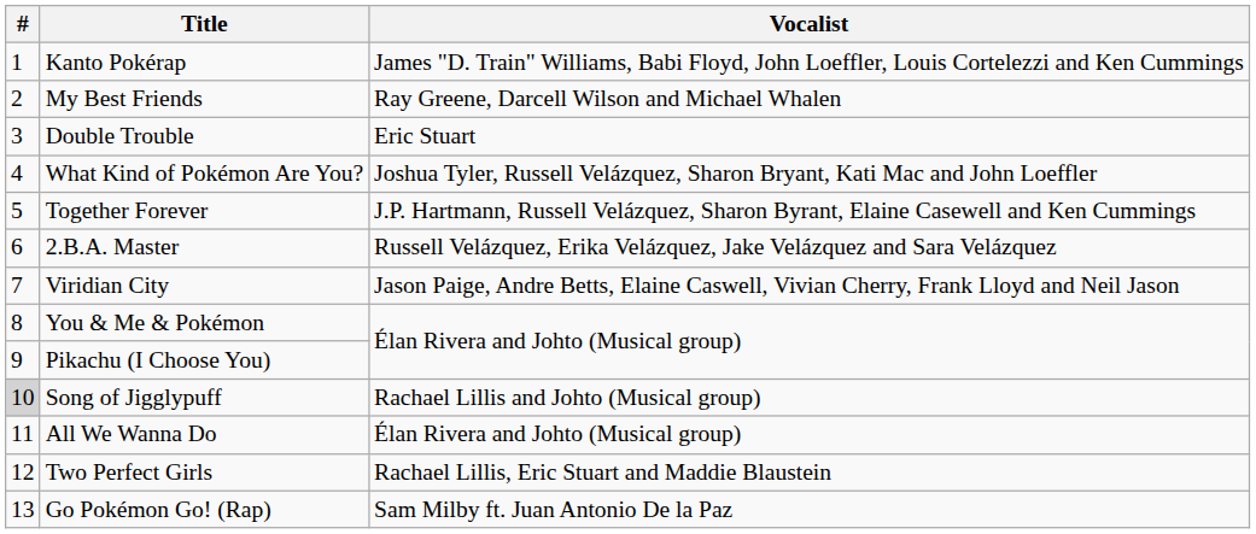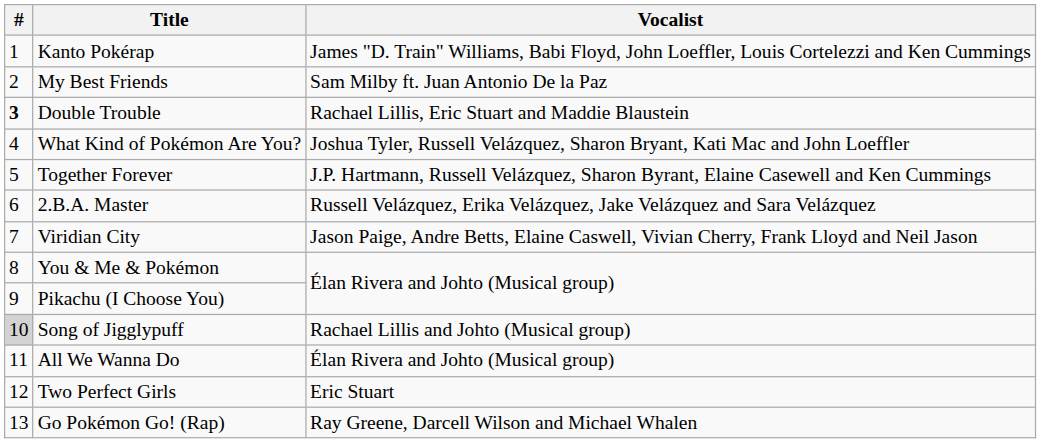My Best Friends | Vocalist: Ray Greene, Darcell Wilson and Michael Whalen -> Sam Milby ft. Juan Antonio De la Paz
Double Trouble | #: normal -> bold
Double Trouble | Vocalist: Eric Stuart -> Rachael Lillis, Eric Stuart and Maddie Blaustein
Two Perfect Girls | Vocalist: Rachael Lillis, Eric Stuart and Maddie Blaustein -> Eric Stuart
Go Pokémon Go! (Rap) | Vocalist: Sam Milby ft. Juan Antonio De la Paz -> Ray Greene, Darcell Wilson and Michael Whalen
